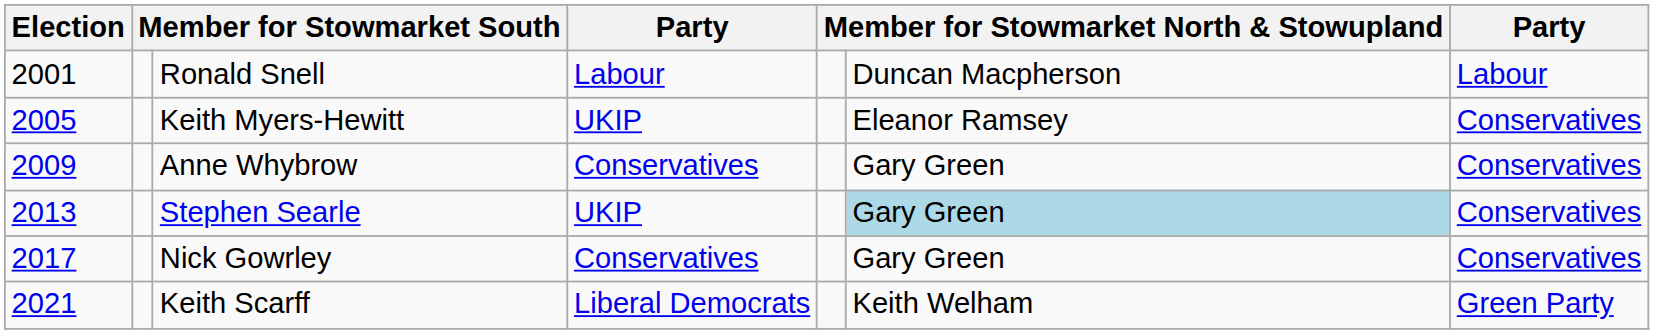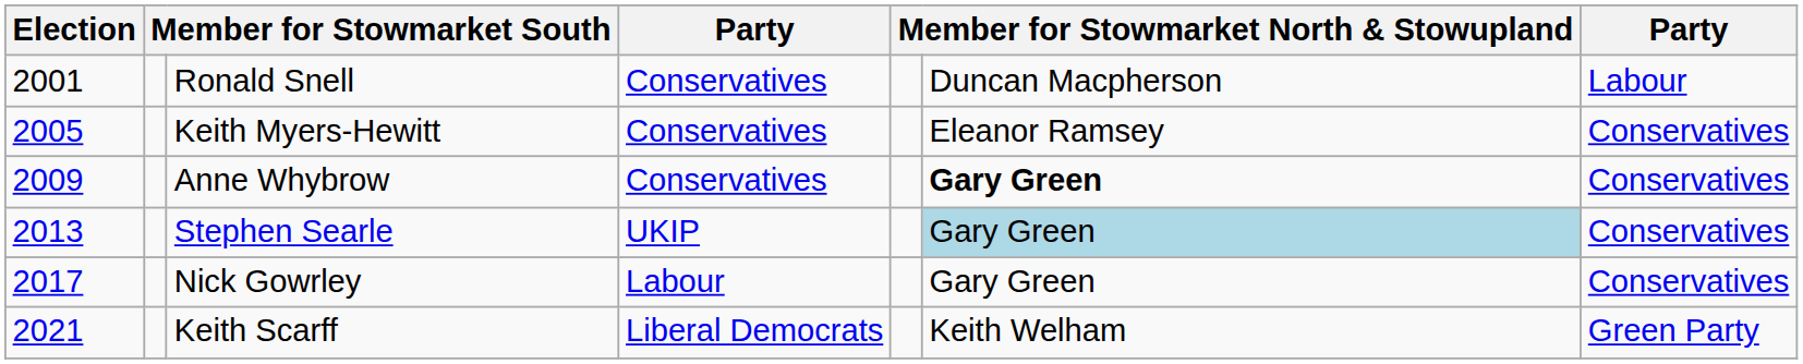Ronald Snell | column 4: Labour -> Conservatives
Keith Myers-Hewitt | column 4: UKIP -> Conservatives
Anne Whybrow | column 6: normal -> bold
Nick Gowrley | column 4: Conservatives -> Labour
